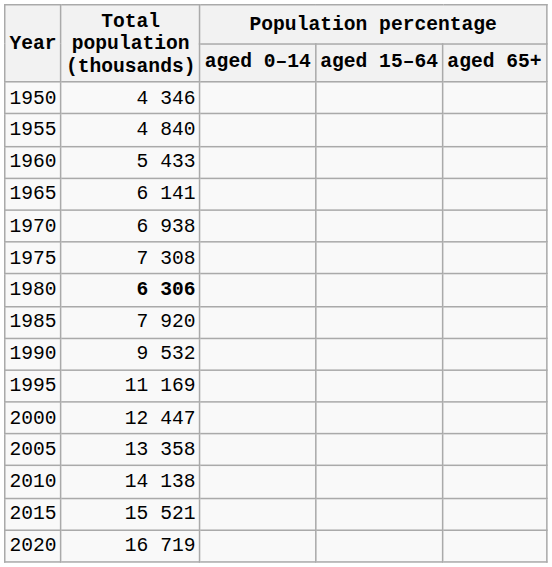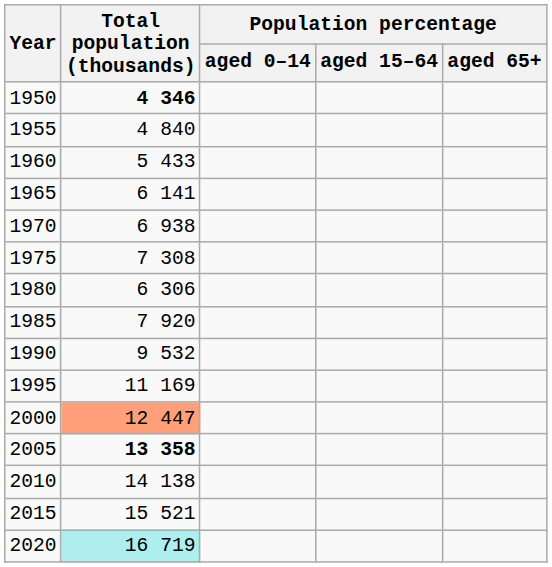1950 | Total population (thousands): normal -> bold
1980 | Total population (thousands): bold -> normal
2000 | Total population (thousands): no background -> lightsalmon background
2005 | Total population (thousands): normal -> bold
2020 | Total population (thousands): no background -> paleturquoise background
